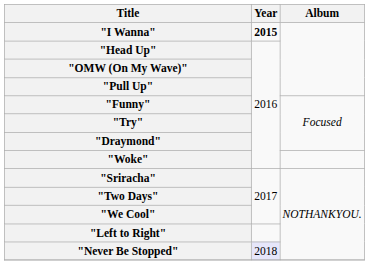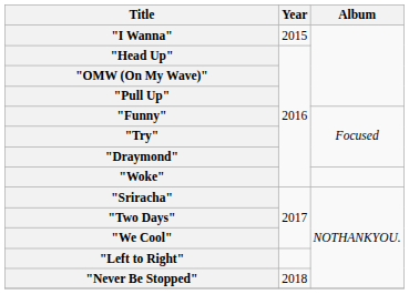"I Wanna" | Year: bold -> normal
"Never Be Stopped" | Year: lavender background -> no background
